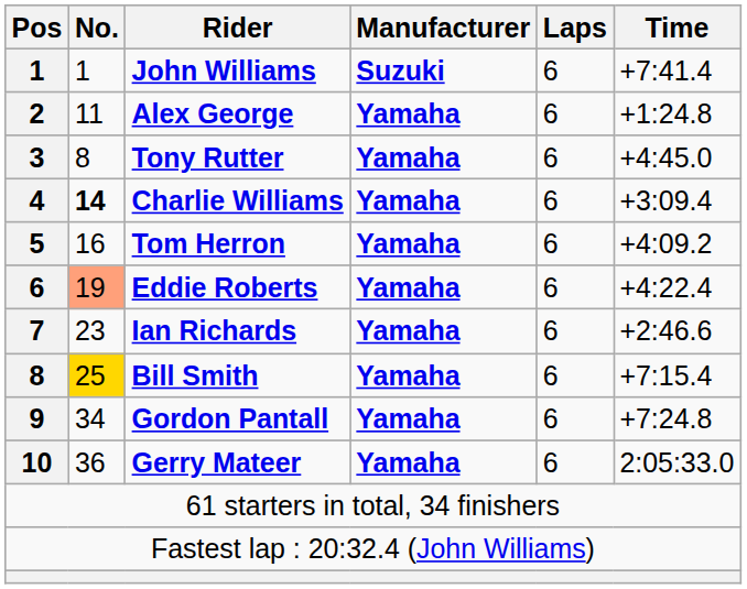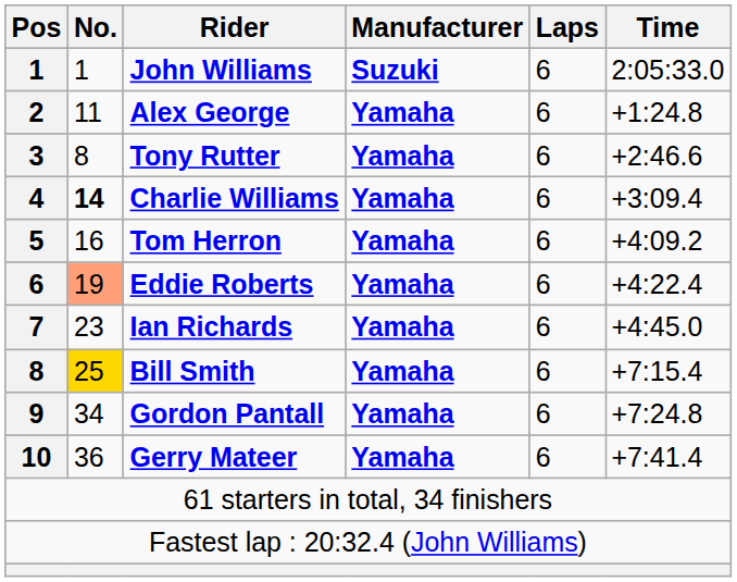John Williams | Time: +7:41.4 -> 2:05:33.0
Tony Rutter | Time: +4:45.0 -> +2:46.6
Ian Richards | Time: +2:46.6 -> +4:45.0
Gerry Mateer | Time: 2:05:33.0 -> +7:41.4
